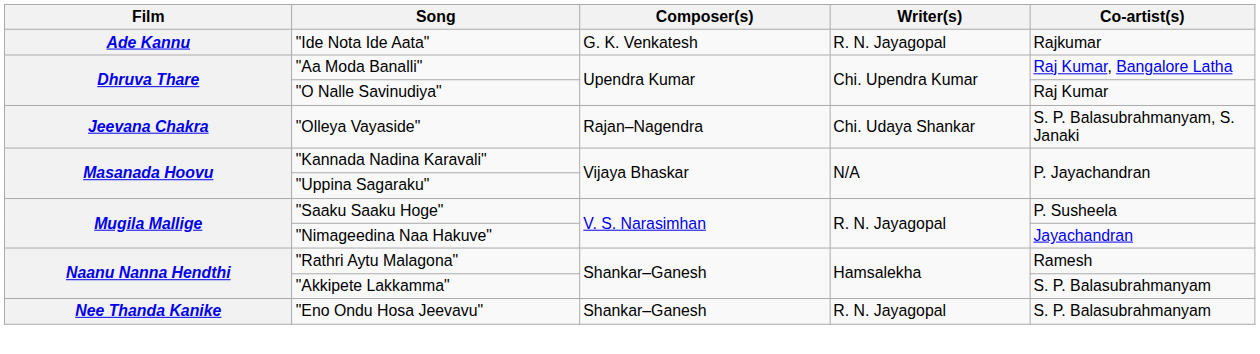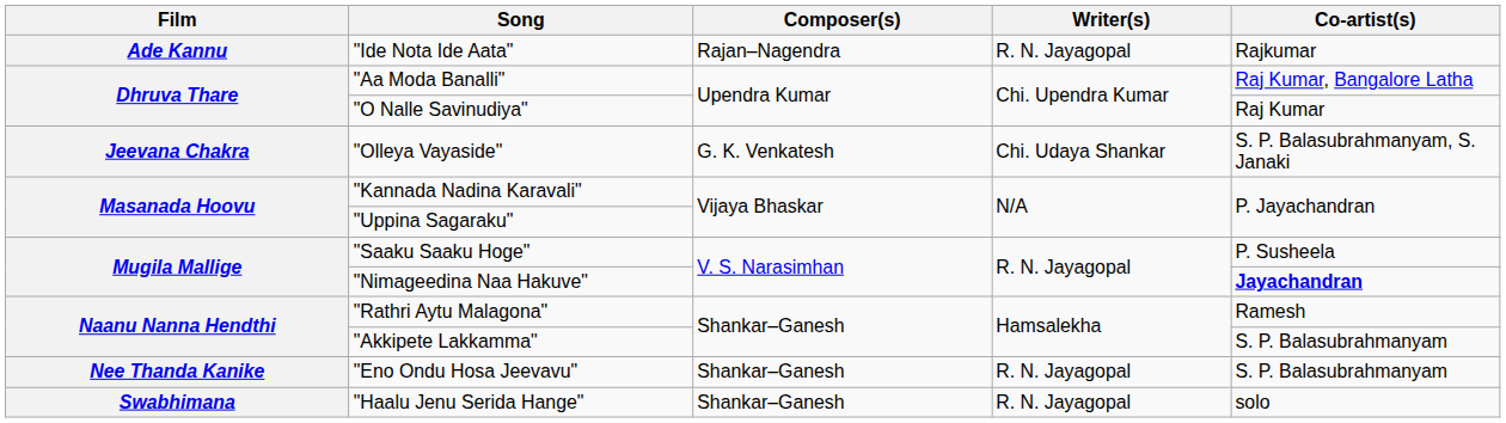"Ide Nota Ide Aata" | Composer(s): G. K. Venkatesh -> Rajan–Nagendra
"Olleya Vayaside" | Composer(s): Rajan–Nagendra -> G. K. Venkatesh
"Nimageedina Naa Hakuve" | Co-artist(s): normal -> bold
+ row: Swabhimana | "Haalu Jenu Serida Hange" | Shankar–Ganesh | R. N. Jayagopal | solo
